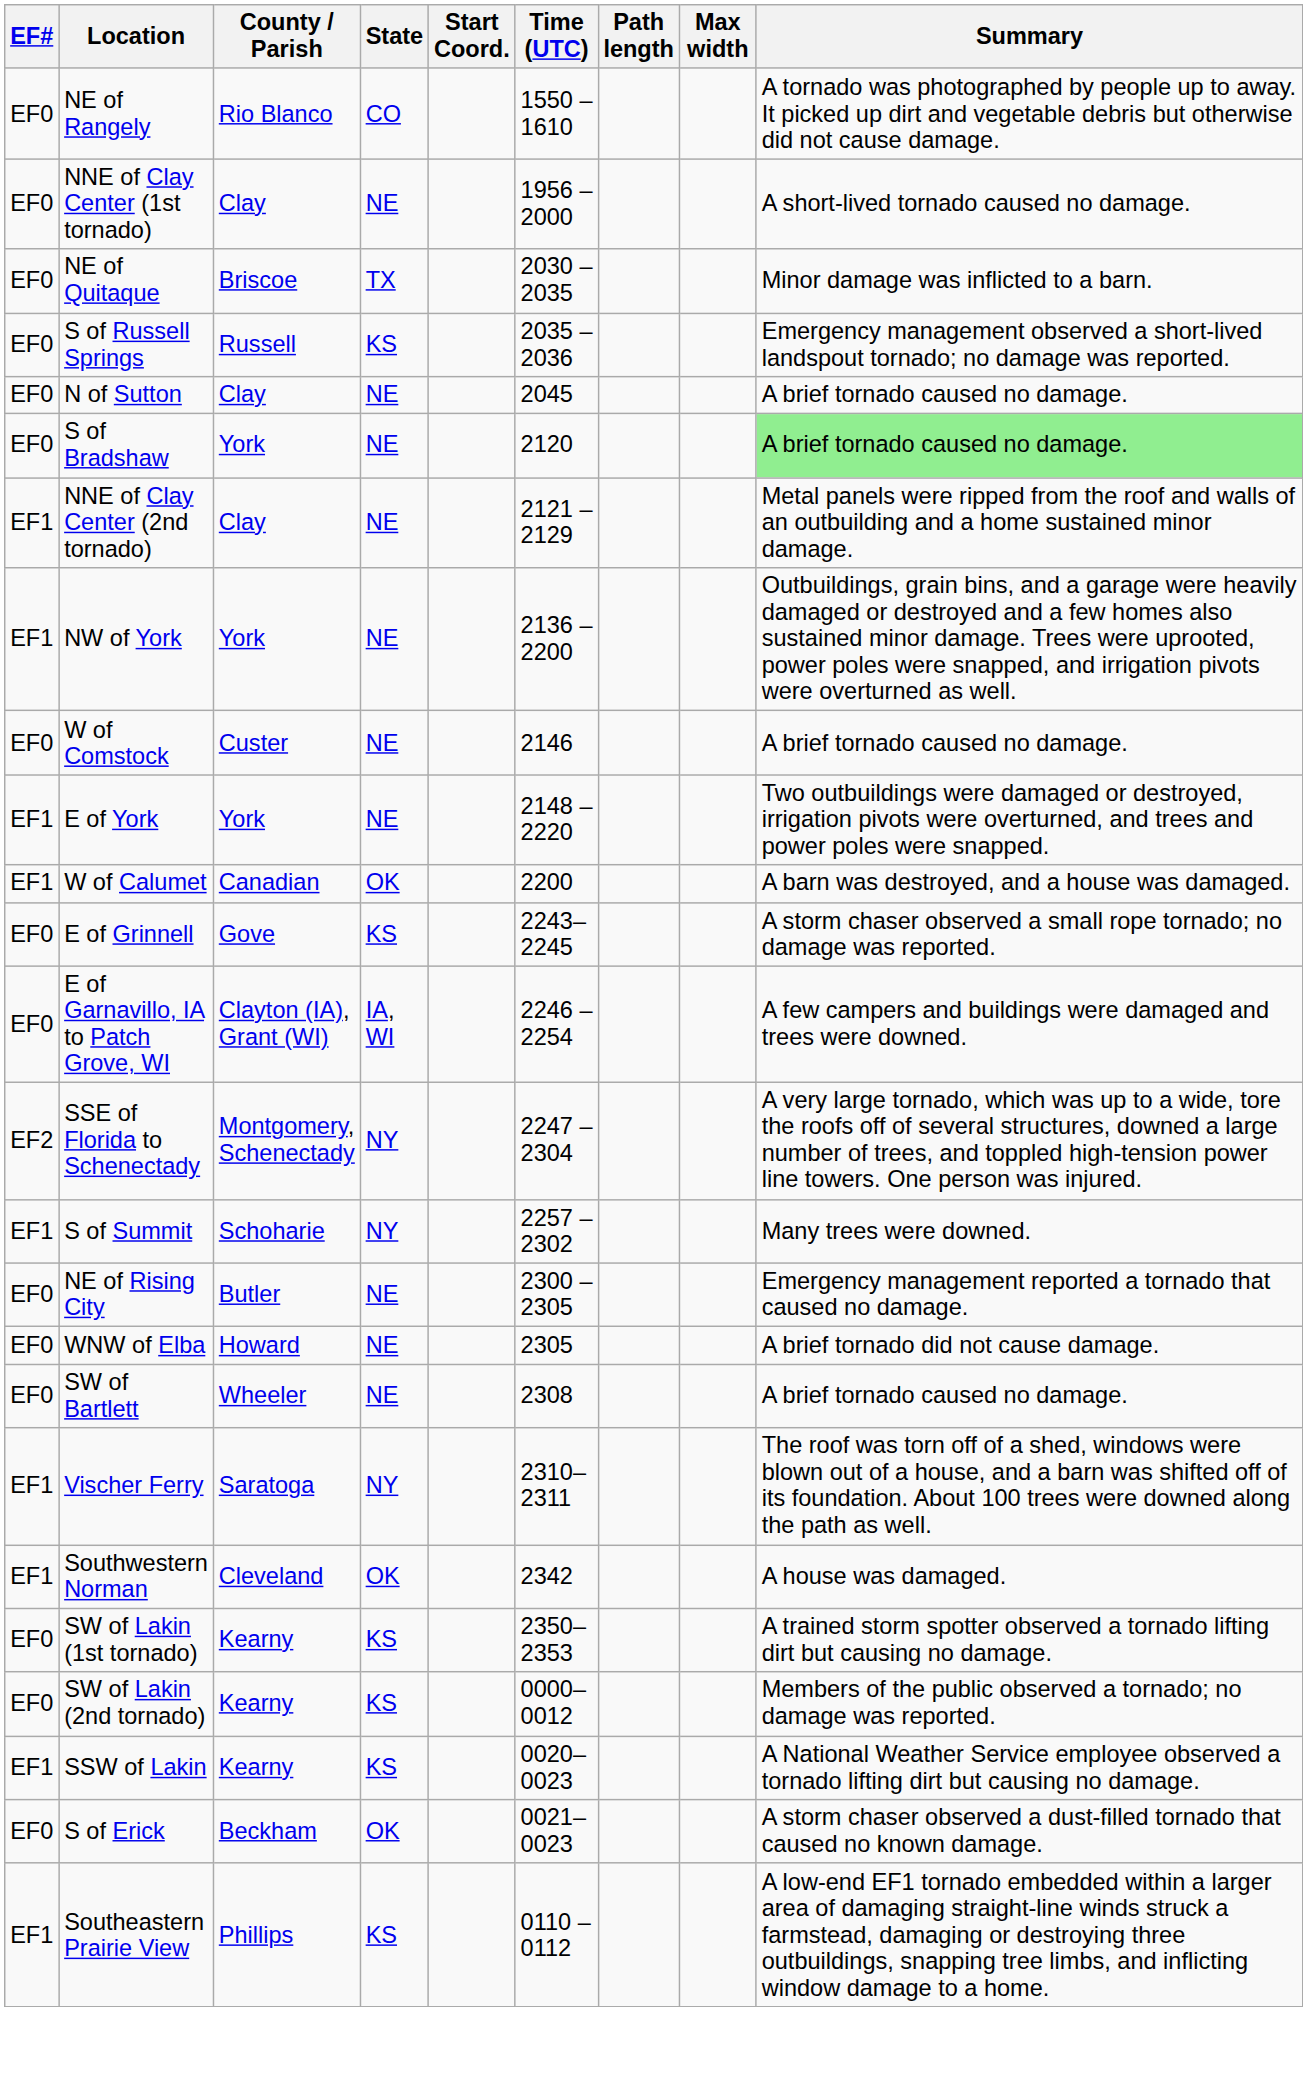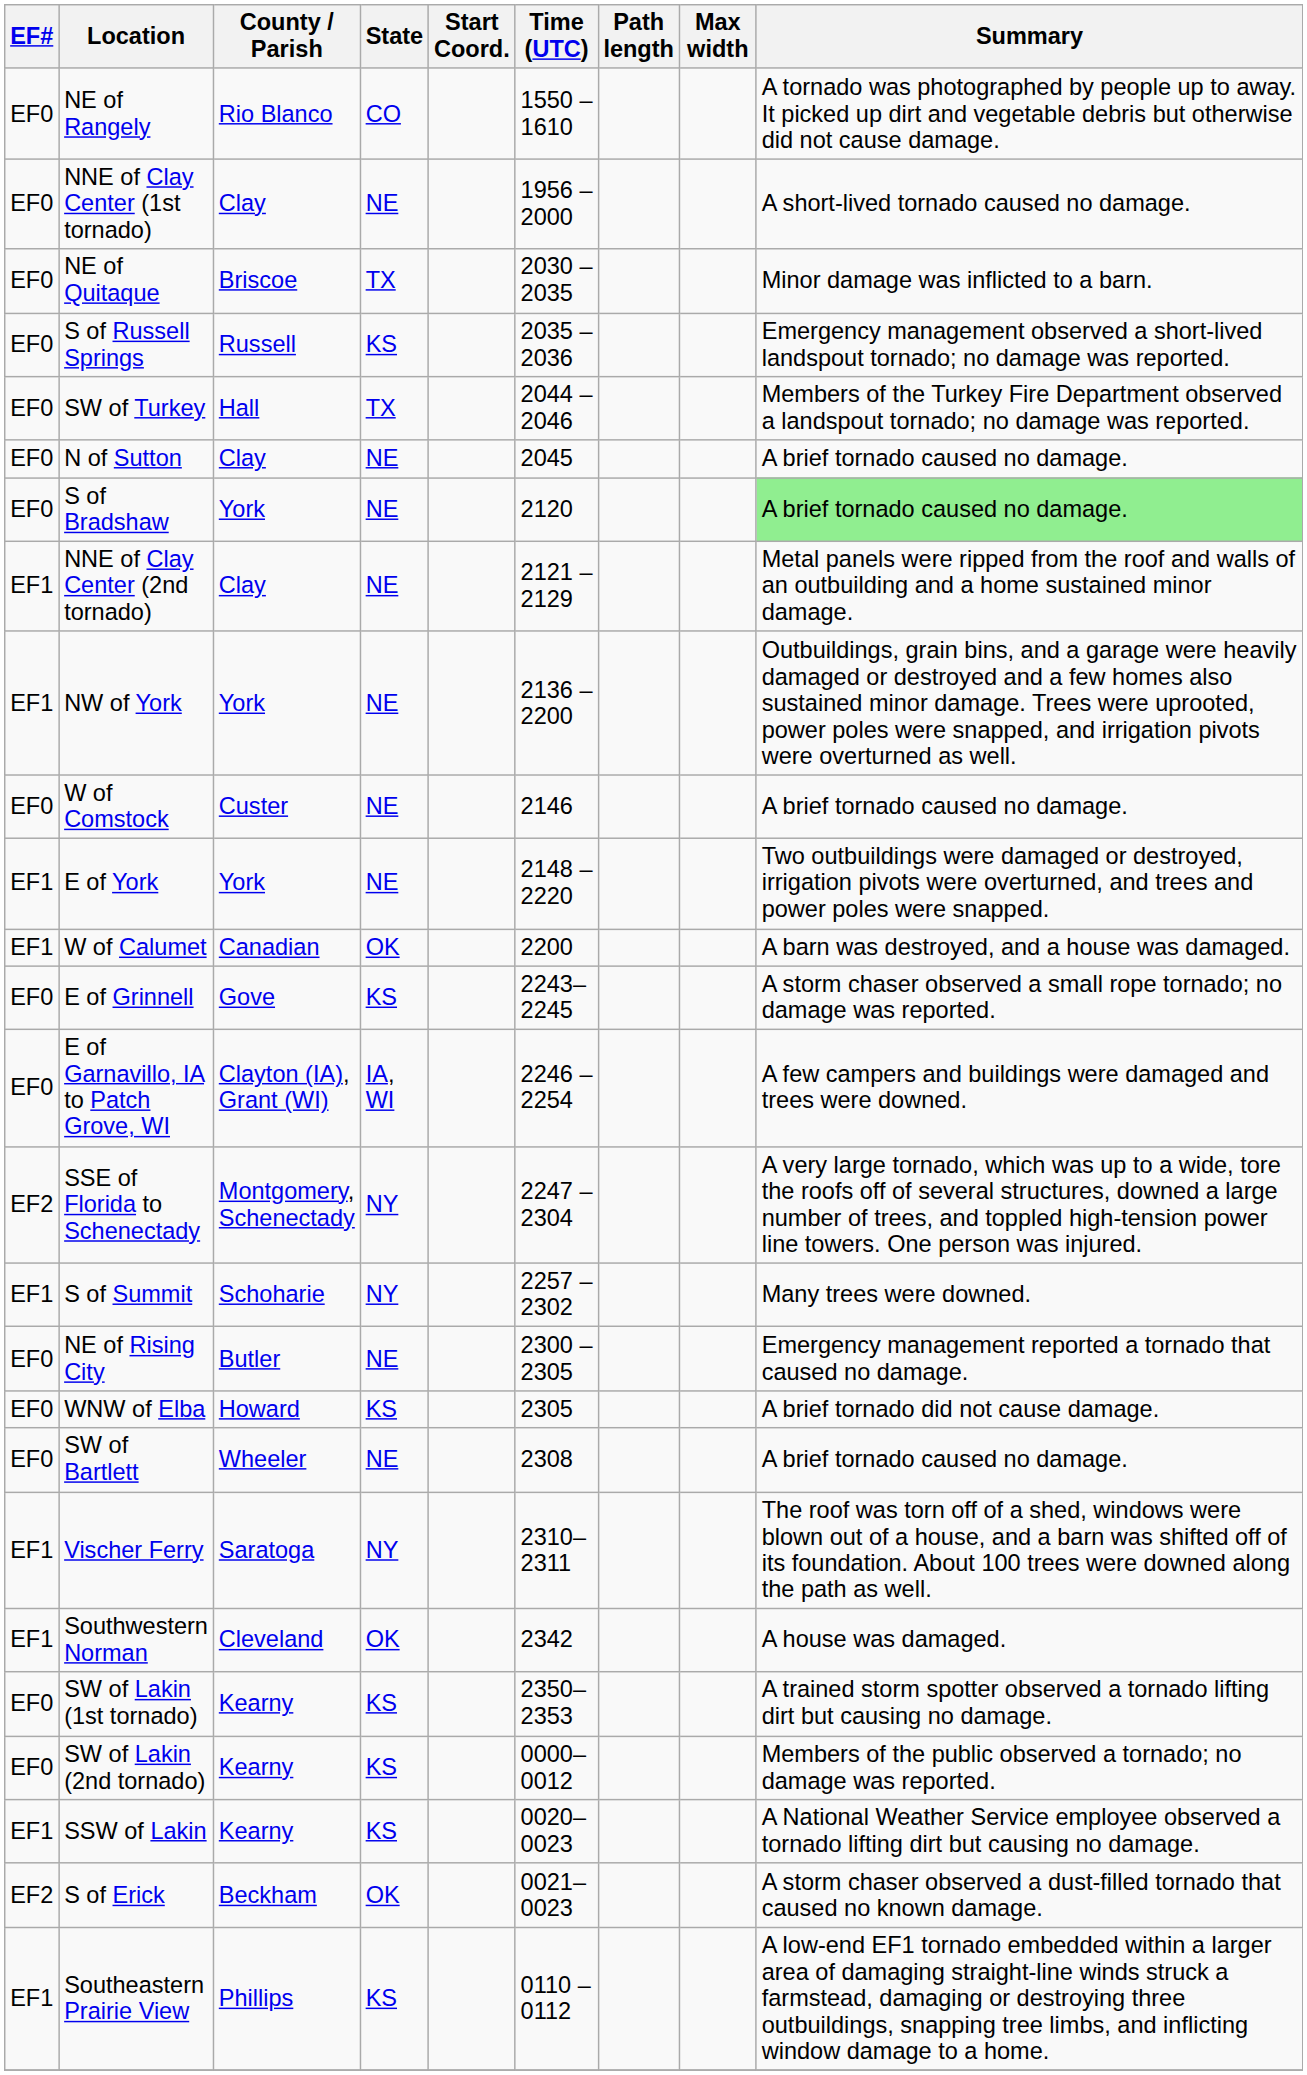+ row: EF0 | SW of Turkey | Hall | TX | 2044 – 2046 | Members of the Turkey Fire Department observed a landspout tornado; no damage was reported.
WNW of Elba | State: NE -> KS
S of Erick | EF#: EF0 -> EF2
